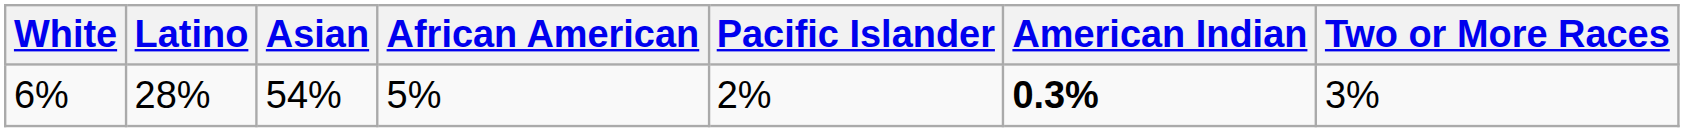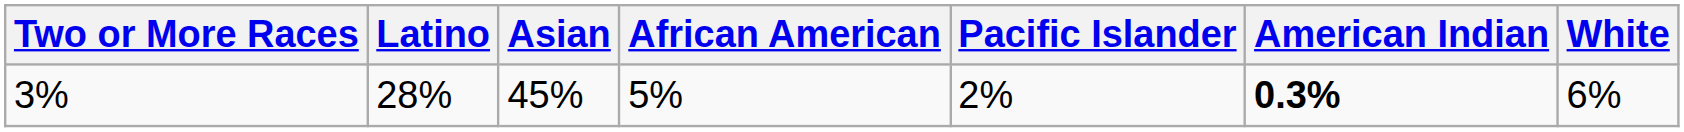columns swapped: White <-> Two or More Races
row 2 | Asian: 54% -> 45%
